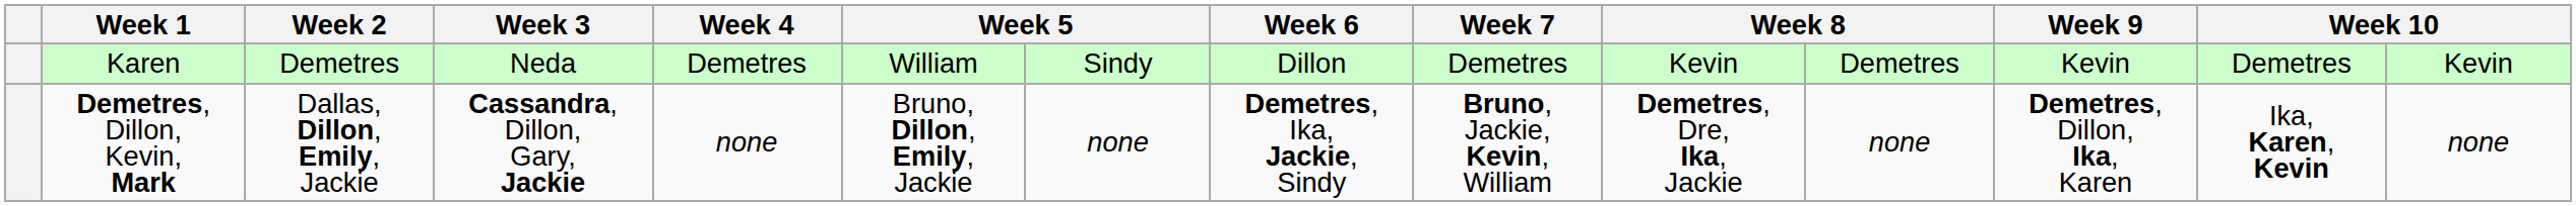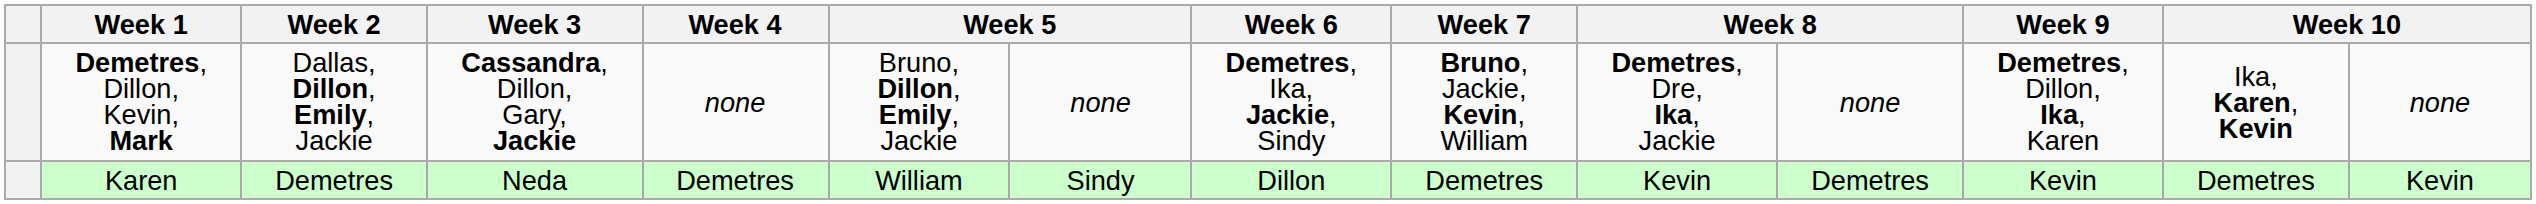rows swapped: Karen <-> Demetres, Dillon, Kevin, Mark
